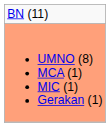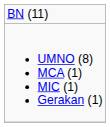row 2 | column 1: lightsalmon background -> no background
